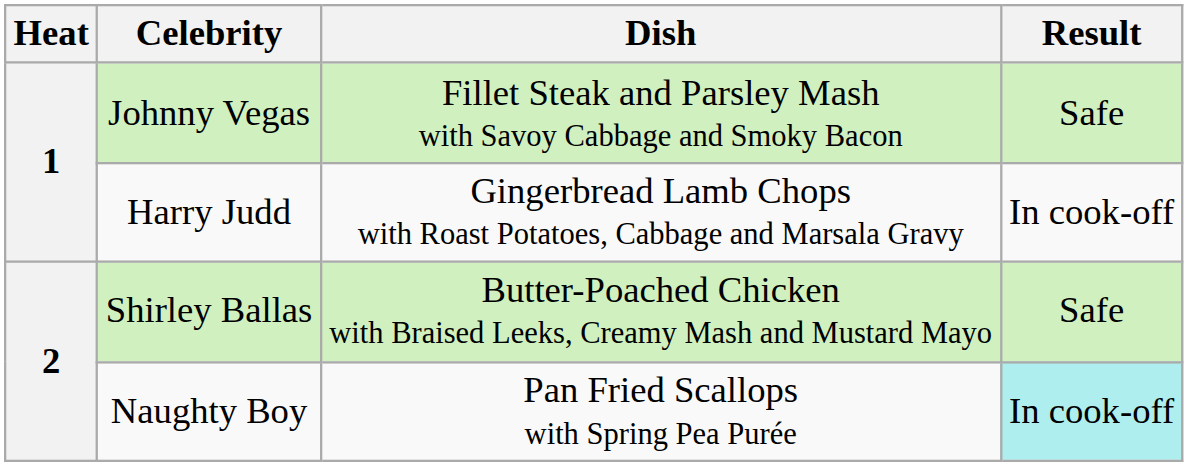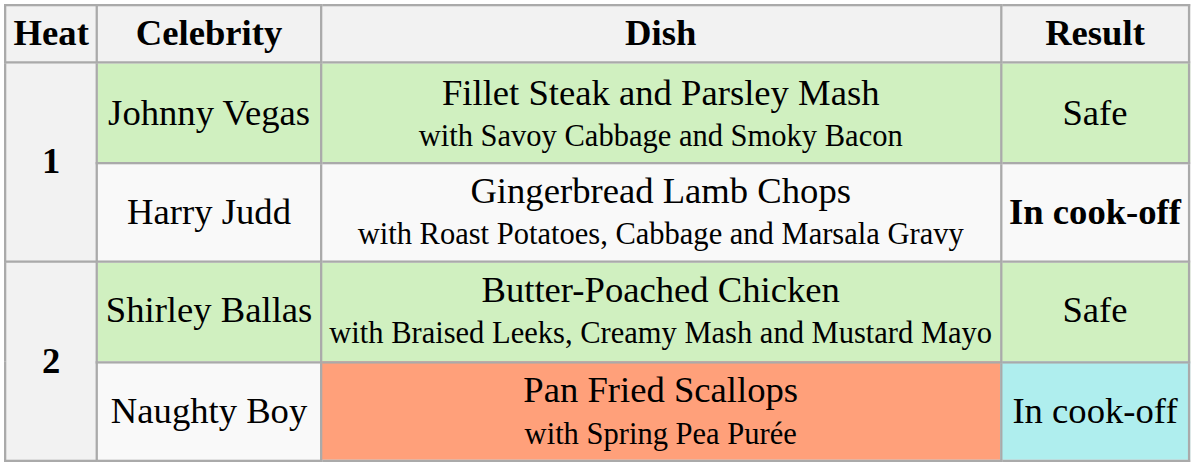Harry Judd | Result: normal -> bold
Naughty Boy | Dish: no background -> lightsalmon background
